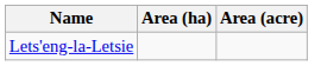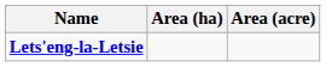Lets'eng-la-Letsie | Name: normal -> bold
